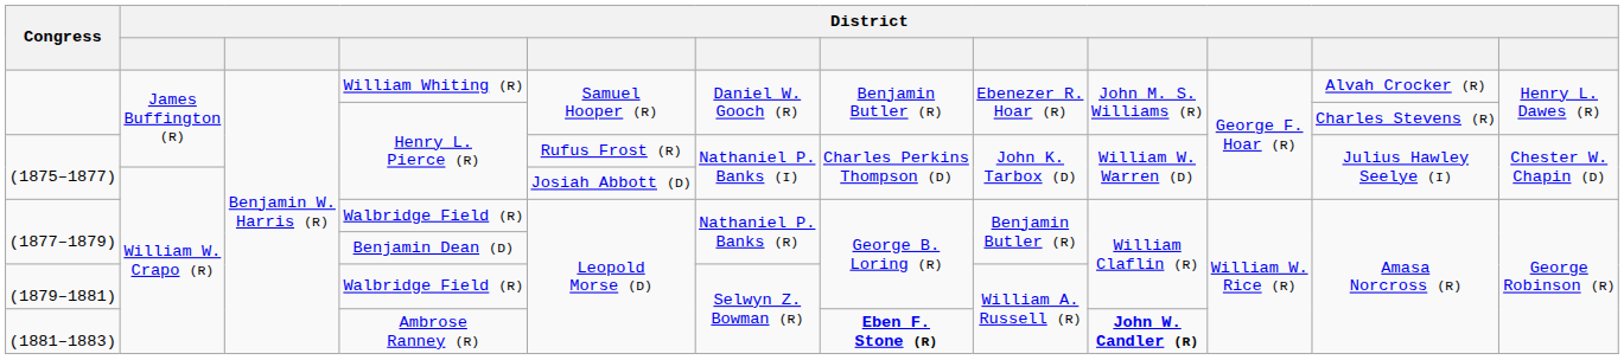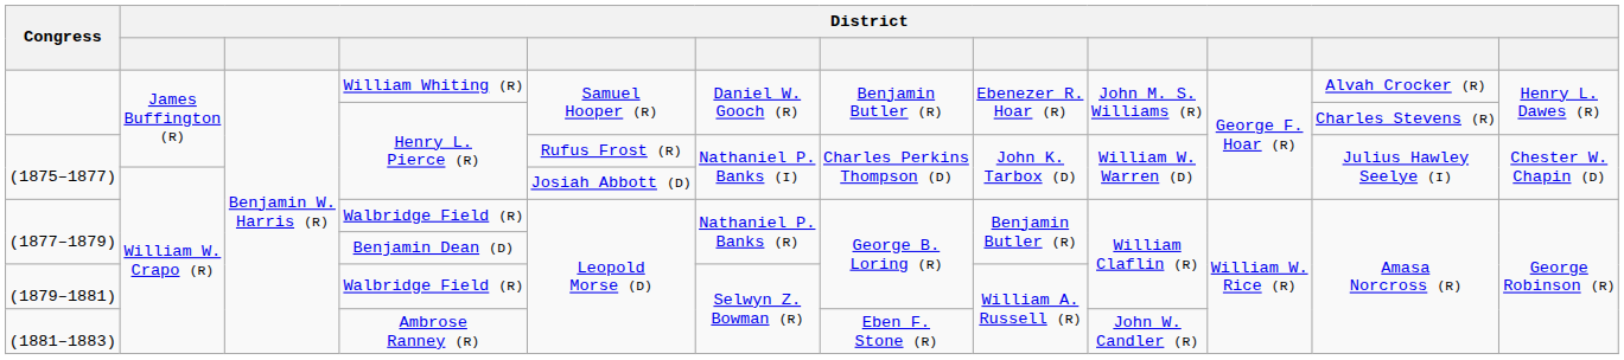(1881–1883) | column 7: bold -> normal
(1881–1883) | column 9: bold -> normal
